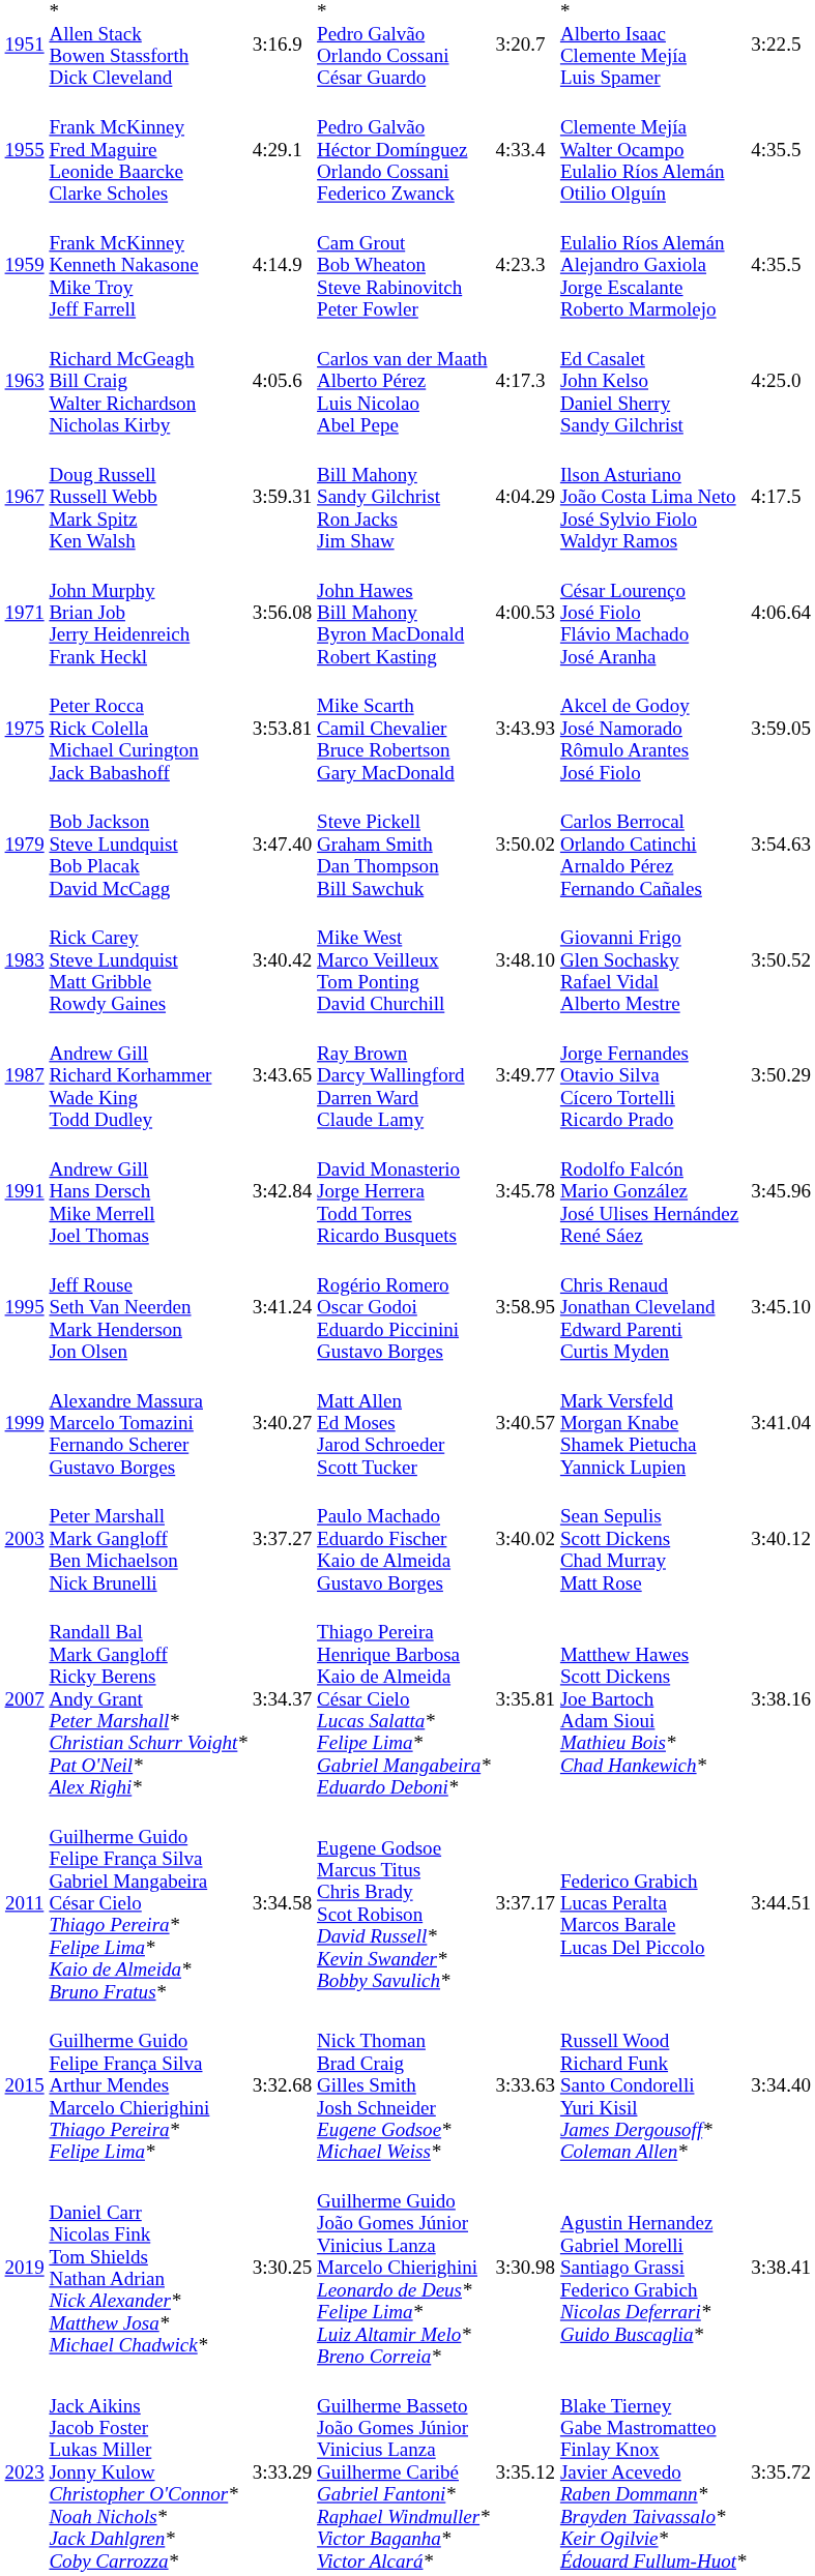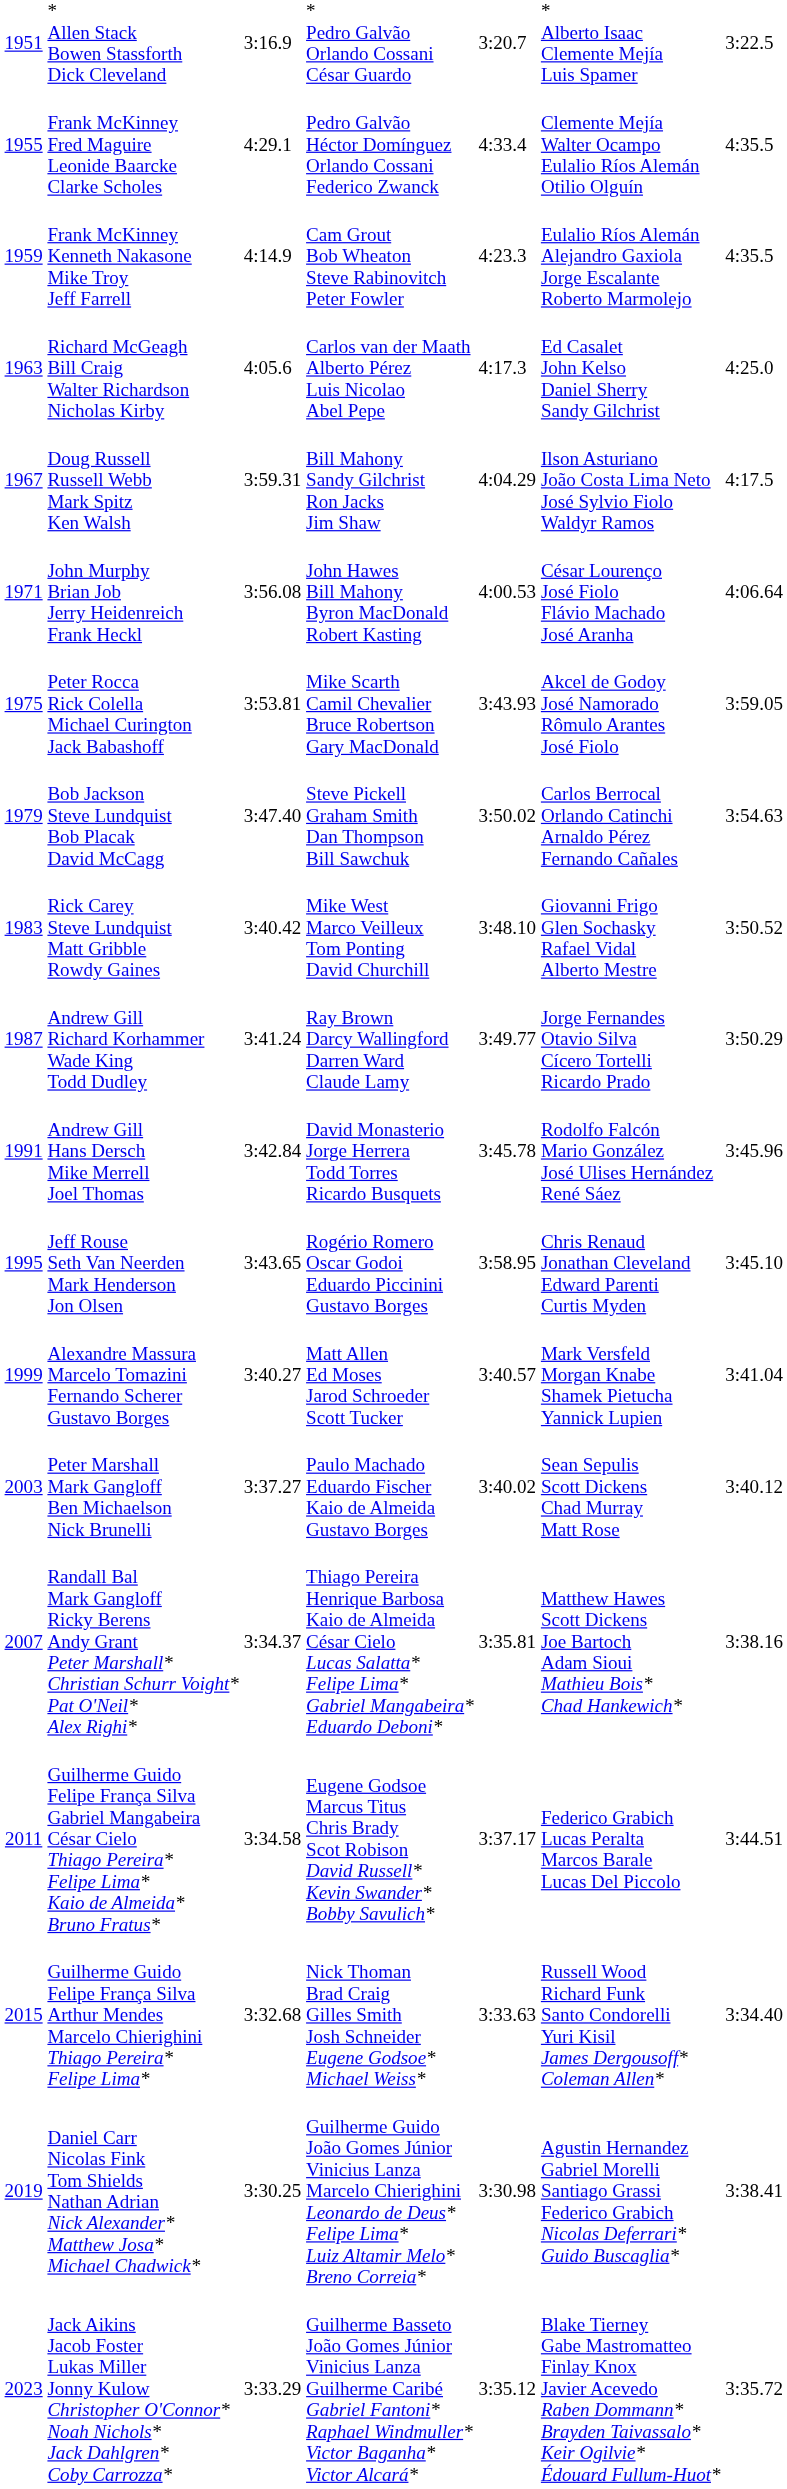Andrew Gill Richard Korhammer Wade King Todd Dudley | column 3: 3:43.65 -> 3:41.24
Jeff Rouse Seth Van Neerden Mark Henderson Jon Olsen | column 3: 3:41.24 -> 3:43.65
